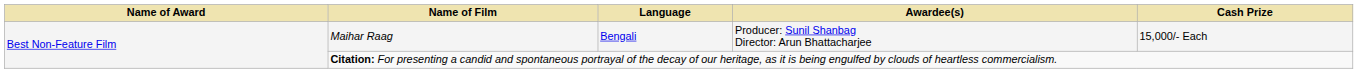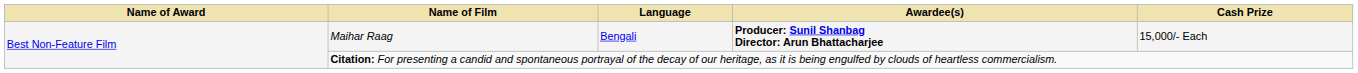Maihar Raag | Awardee(s): normal -> bold
